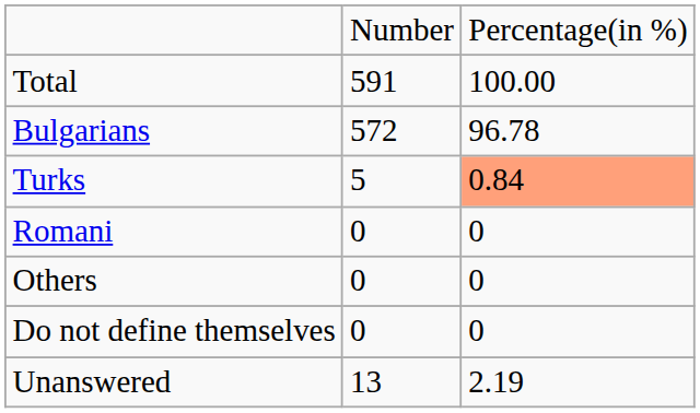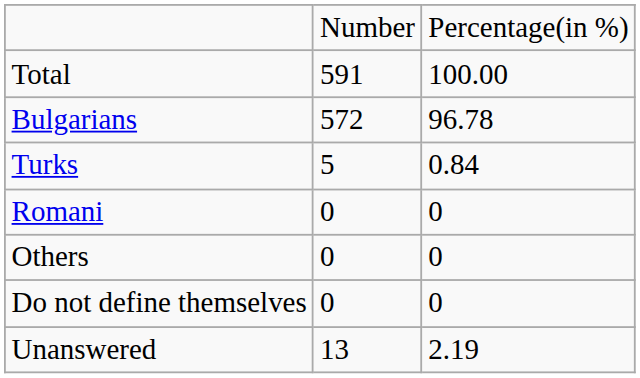Turks | column 3: lightsalmon background -> no background
